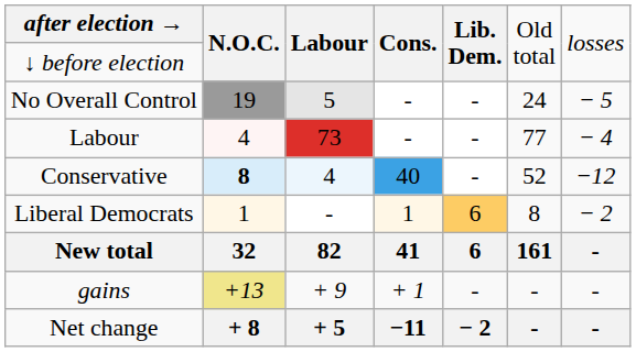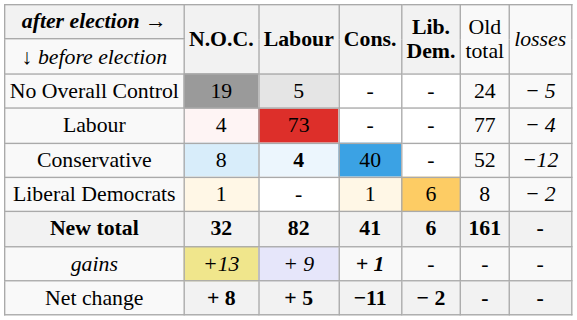Conservative | column 2: bold -> normal
Conservative | column 3: normal -> bold
gains | column 3: no background -> lavender background
gains | column 4: normal -> bold
